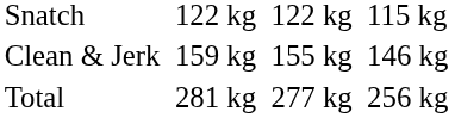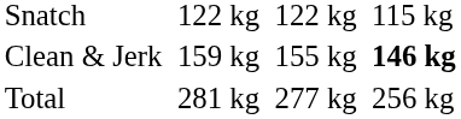Clean & Jerk | column 4: normal -> bold
